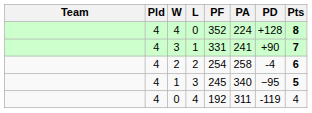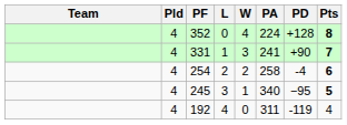columns swapped: W <-> PF
